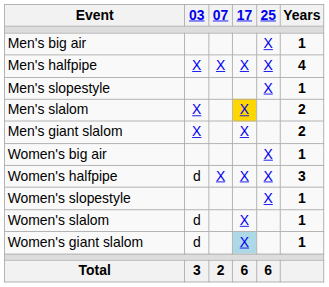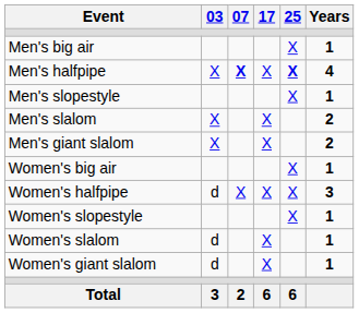Men's halfpipe | 07: normal -> bold
Men's halfpipe | 25: normal -> bold
Men's slalom | 17: gold background -> no background
Women's giant slalom | 17: lightblue background -> no background
